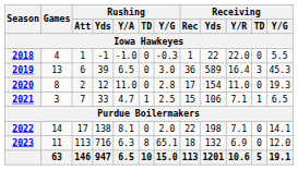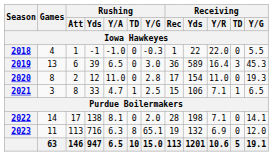2021 | Rushing / Att: 7 -> 8
2022 | Receiving / Rec: 22 -> 28
2023 | Receiving / Rec: 18 -> 19
